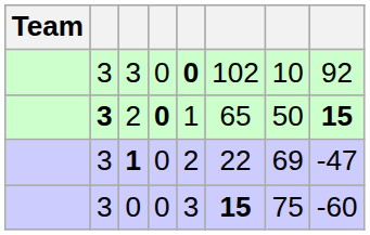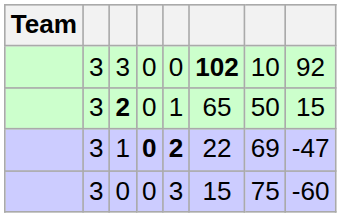row 2 | column 5: bold -> normal
row 2 | column 6: normal -> bold
row 3 | column 2: bold -> normal
row 3 | column 3: normal -> bold
row 3 | column 4: bold -> normal
row 3 | column 8: bold -> normal
row 4 | column 3: bold -> normal
row 4 | column 4: normal -> bold
row 4 | column 5: normal -> bold
row 5 | column 6: bold -> normal
